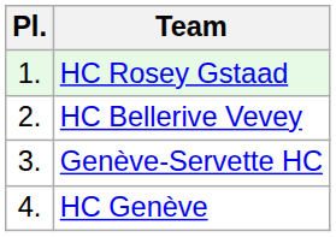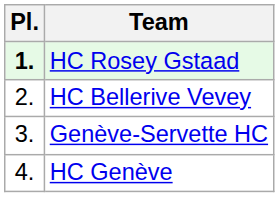HC Rosey Gstaad | Pl.: normal -> bold
